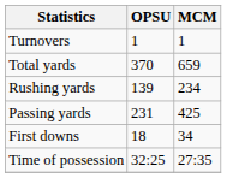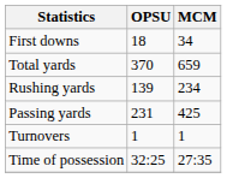rows swapped: First downs <-> Turnovers
